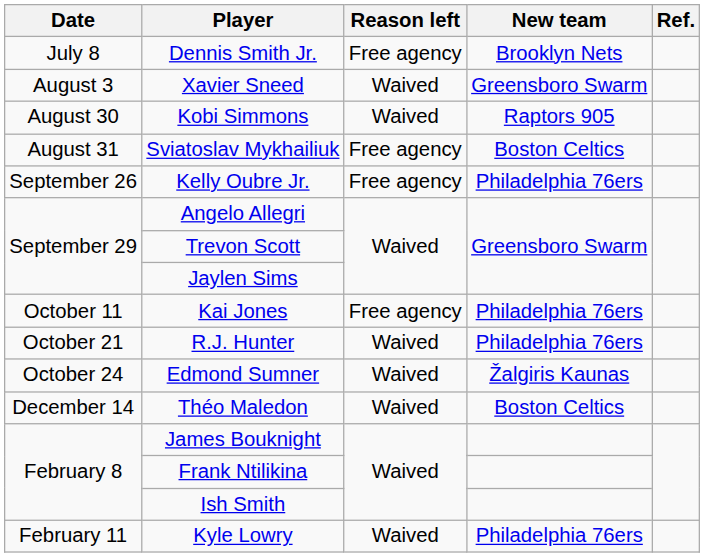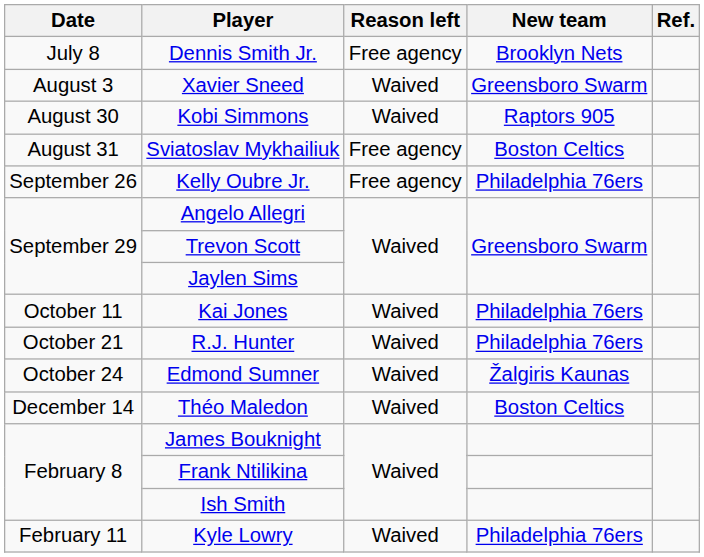Kai Jones | Reason left: Free agency -> Waived
